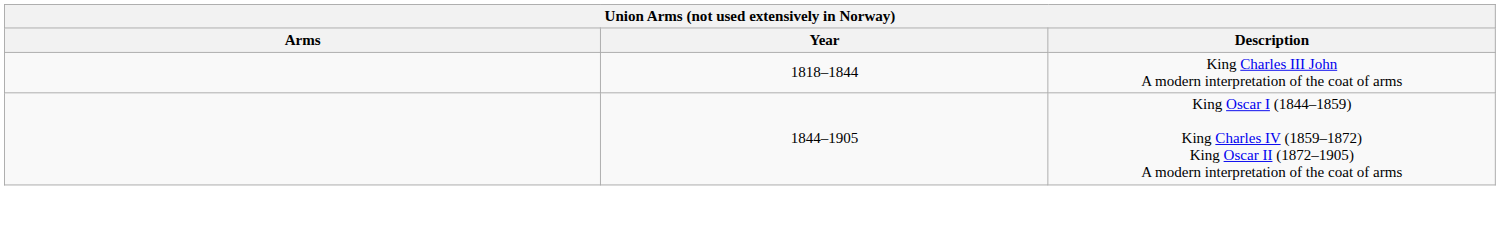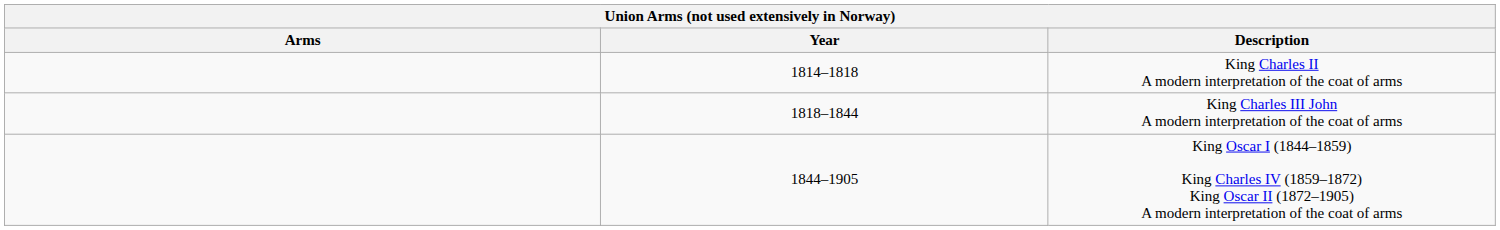+ row: 1814–1818 | King Charles II A modern interpretation of the coat of arms
